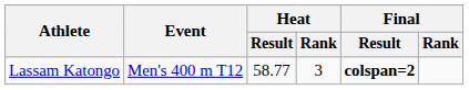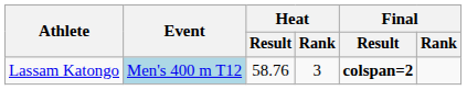Lassam Katongo | Event: no background -> lightblue background
Lassam Katongo | Heat / Result: 58.77 -> 58.76
